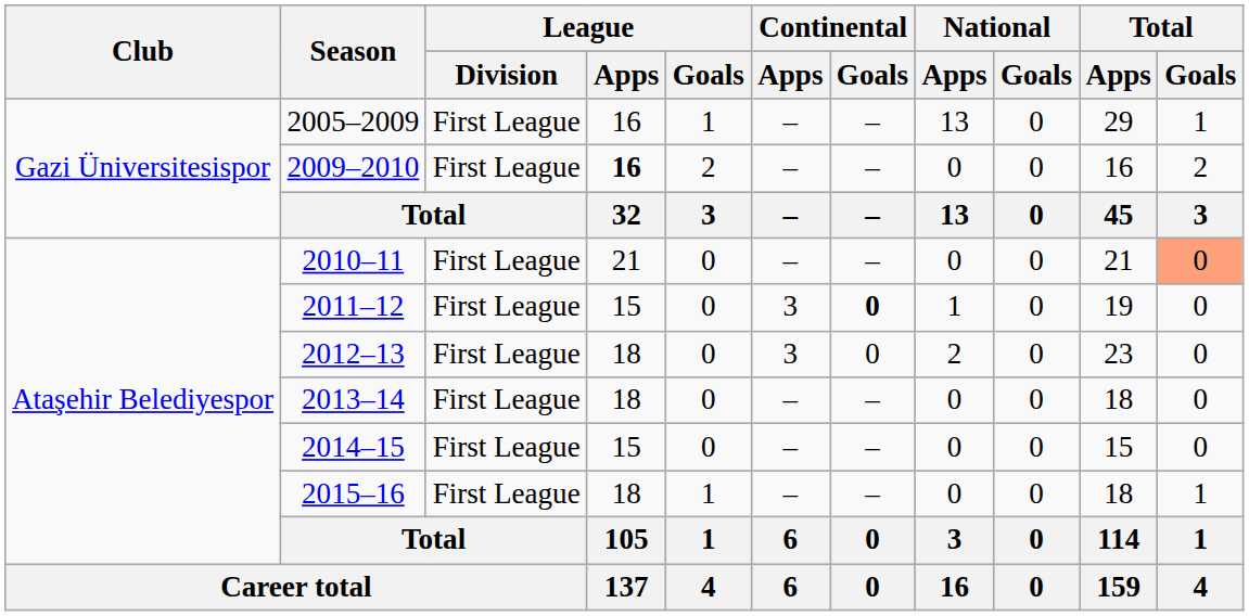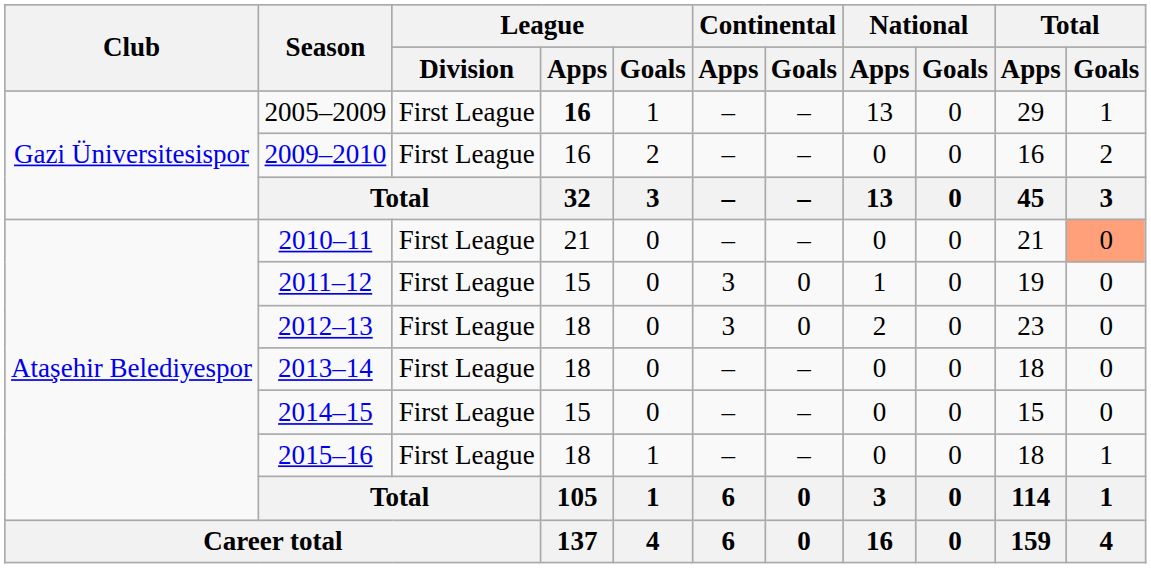2005–2009 | League / Apps: normal -> bold
2009–2010 | League / Apps: bold -> normal
2011–12 | Continental / Goals: bold -> normal
